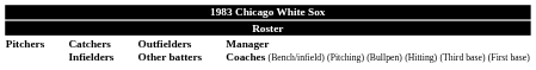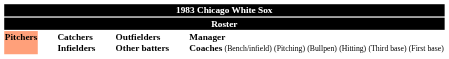Pitchers | column 1: no background -> lightsalmon background
